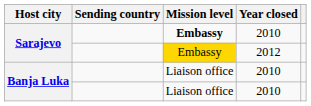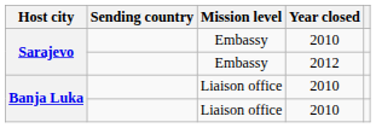Sarajevo / 2010 | Mission level: bold -> normal
Sarajevo / 2012 | Mission level: gold background -> no background
